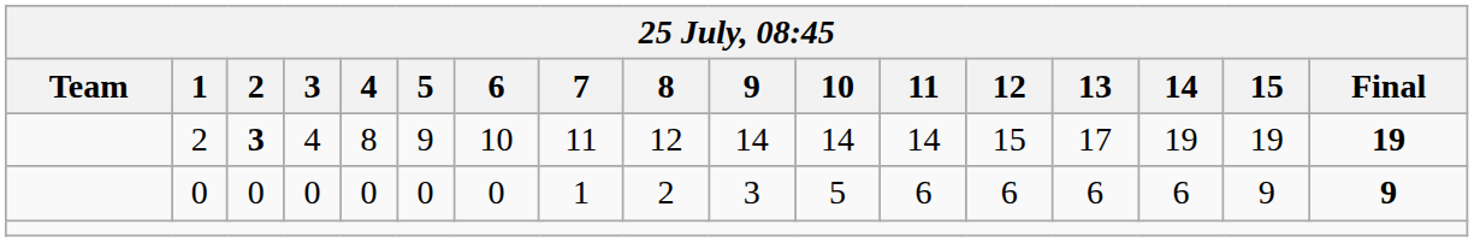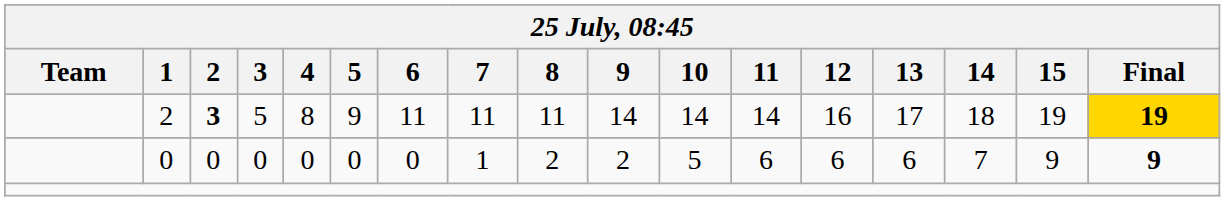row 3 | 3: 4 -> 5
row 3 | 6: 10 -> 11
row 3 | 8: 12 -> 11
row 3 | 12: 15 -> 16
row 3 | 14: 19 -> 18
row 3 | Final: no background -> gold background
row 4 | 9: 3 -> 2
row 4 | 14: 6 -> 7
